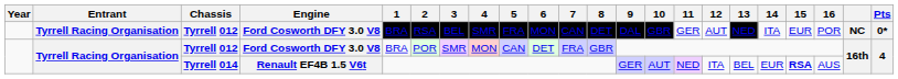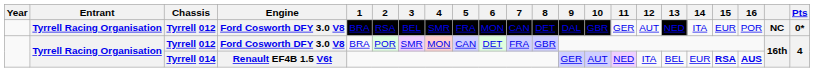Tyrrell 014 | 16: normal -> bold
